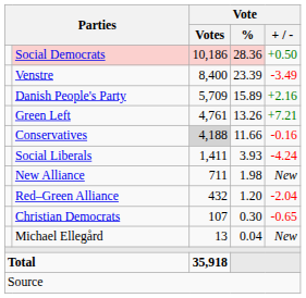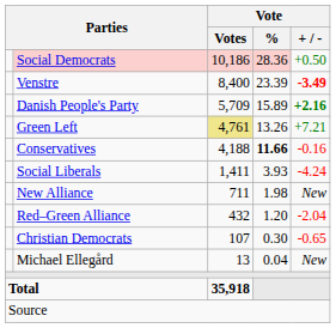Venstre | Vote / + / -: normal -> bold
Danish People's Party | Vote / + / -: normal -> bold
Green Left | Vote / Votes: no background -> khaki background
Conservatives | Vote / Votes: lightgrey background -> no background
Conservatives | Vote / %: normal -> bold
